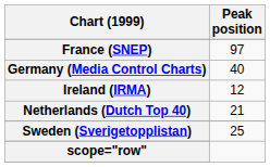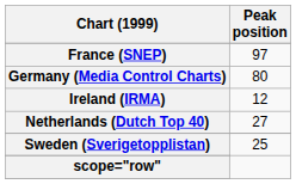Germany (Media Control Charts) | Peak position: 40 -> 80
Netherlands (Dutch Top 40) | Peak position: 21 -> 27
